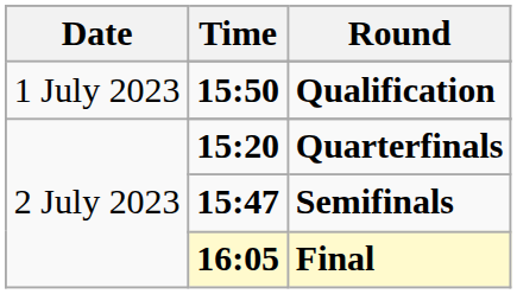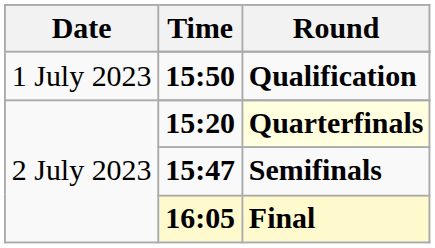15:20 | Round: no background -> lightyellow background
